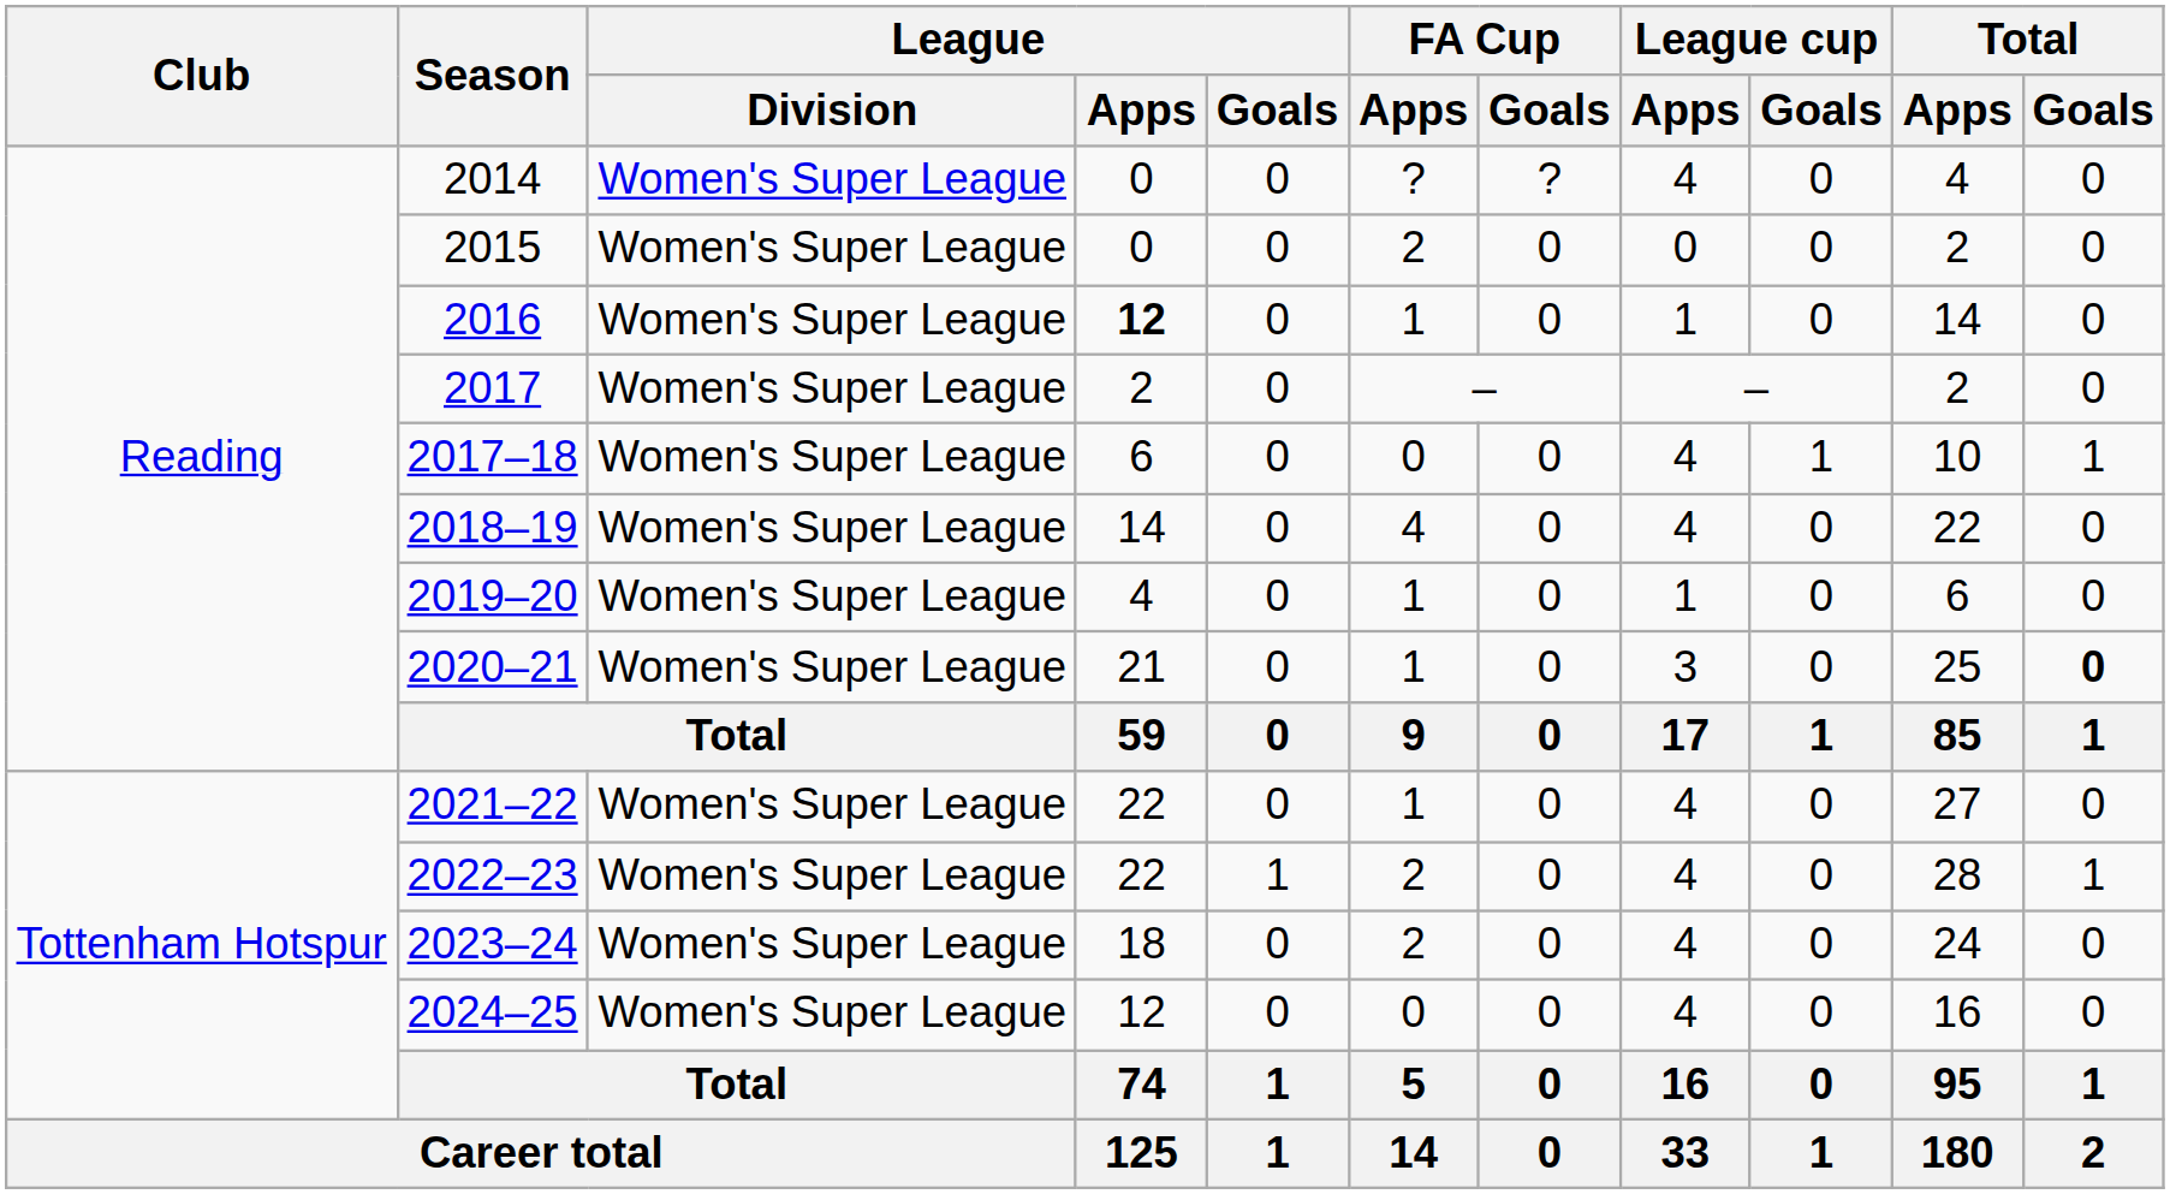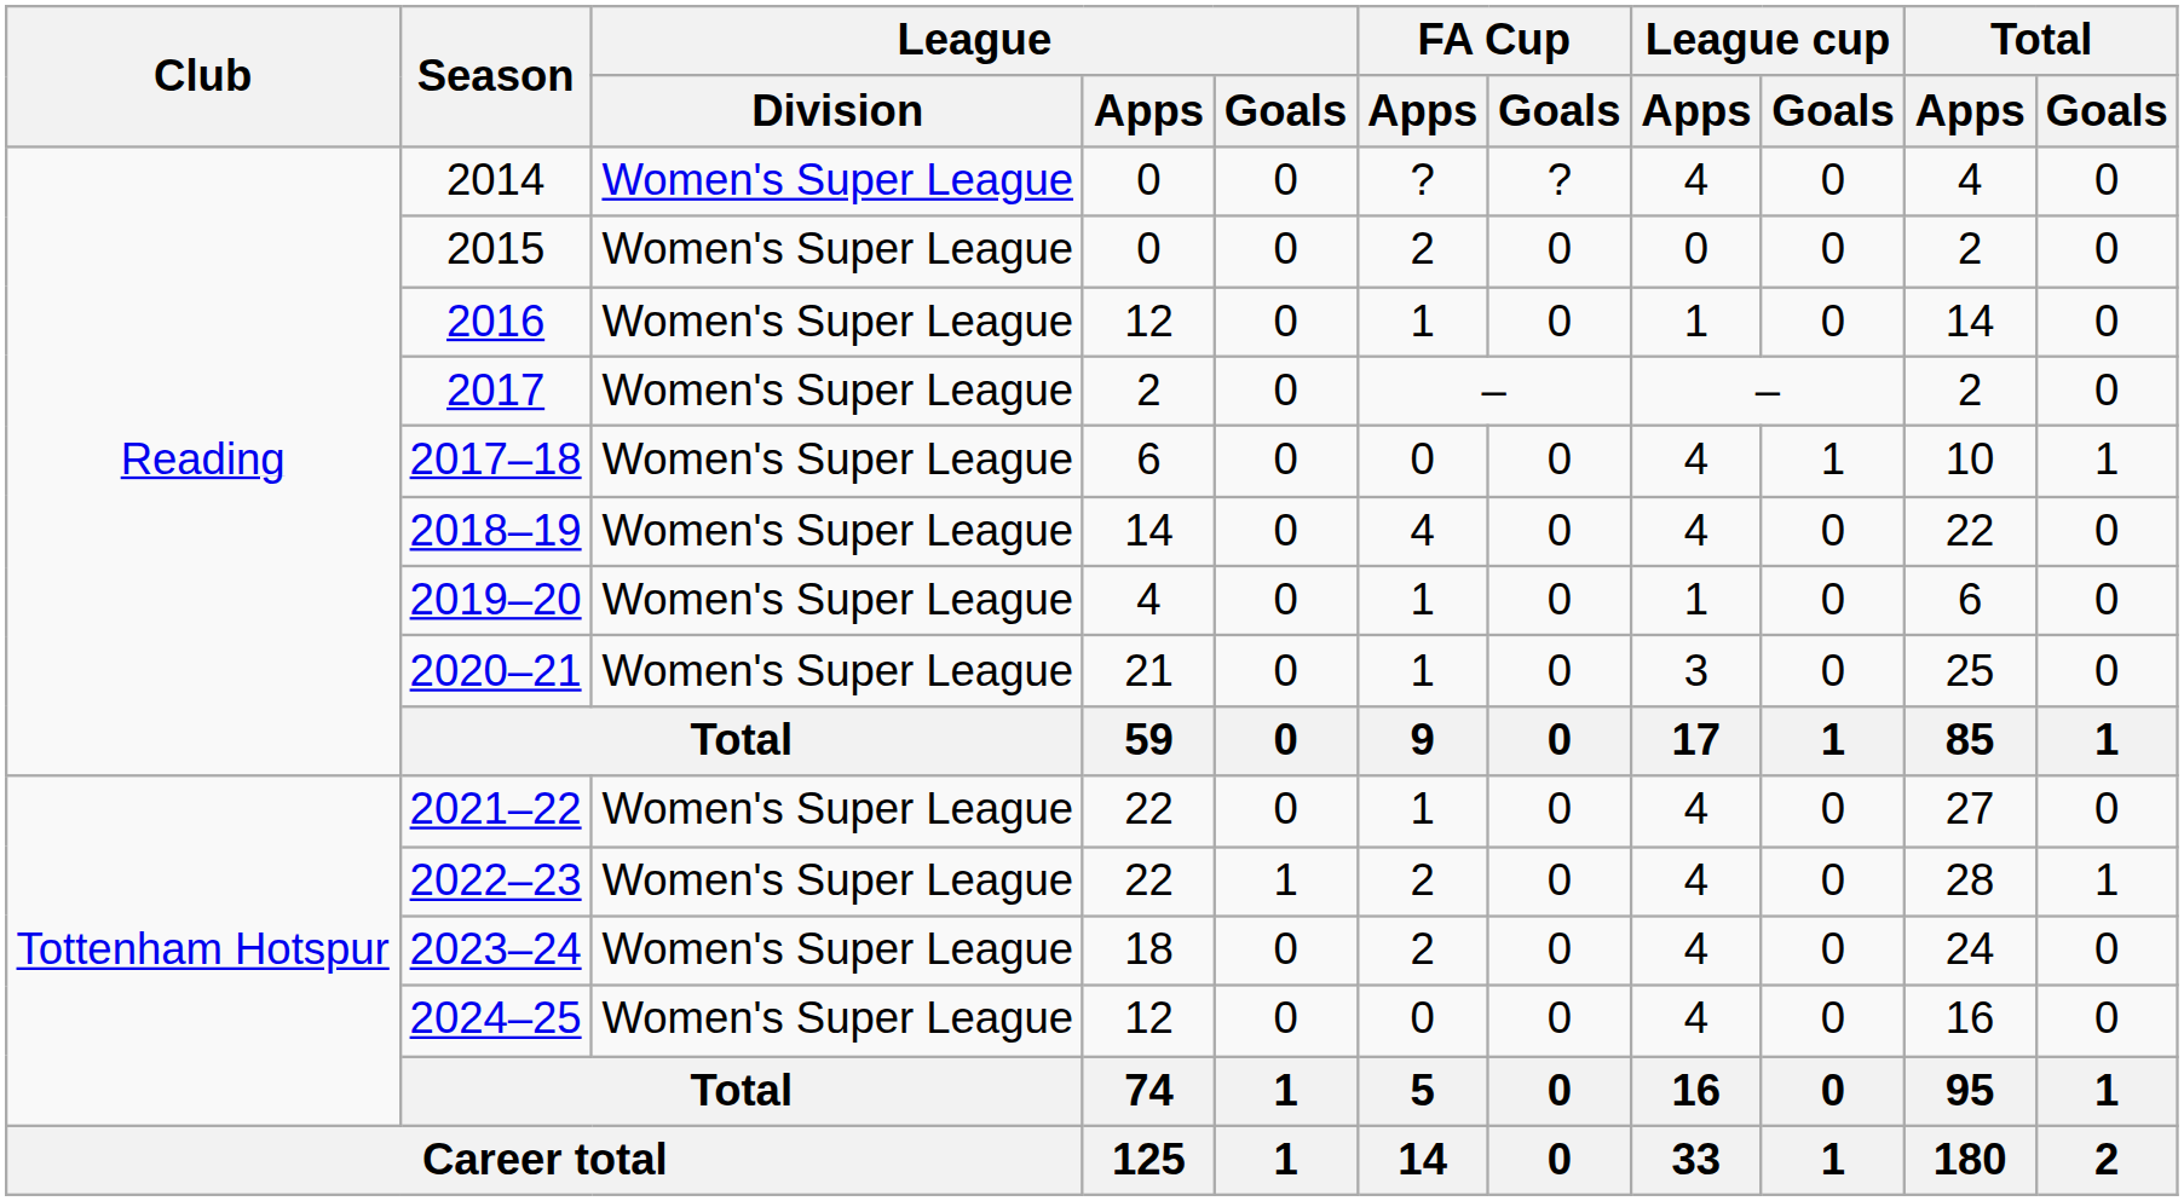2016 | League / Apps: bold -> normal
2020–21 | Total / Goals: bold -> normal
